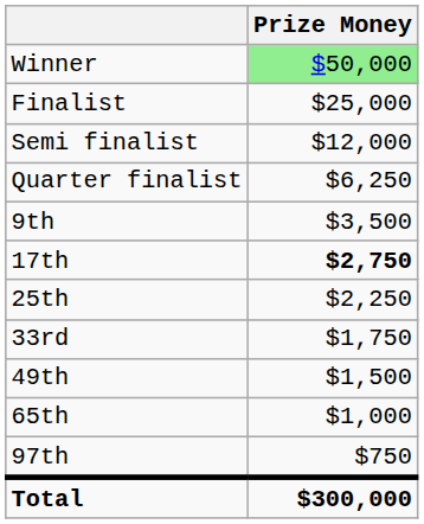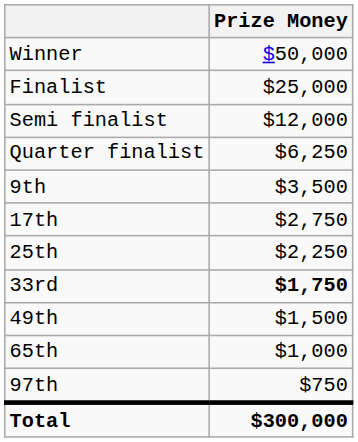Winner | Prize Money: lightgreen background -> no background
17th | Prize Money: bold -> normal
33rd | Prize Money: normal -> bold
